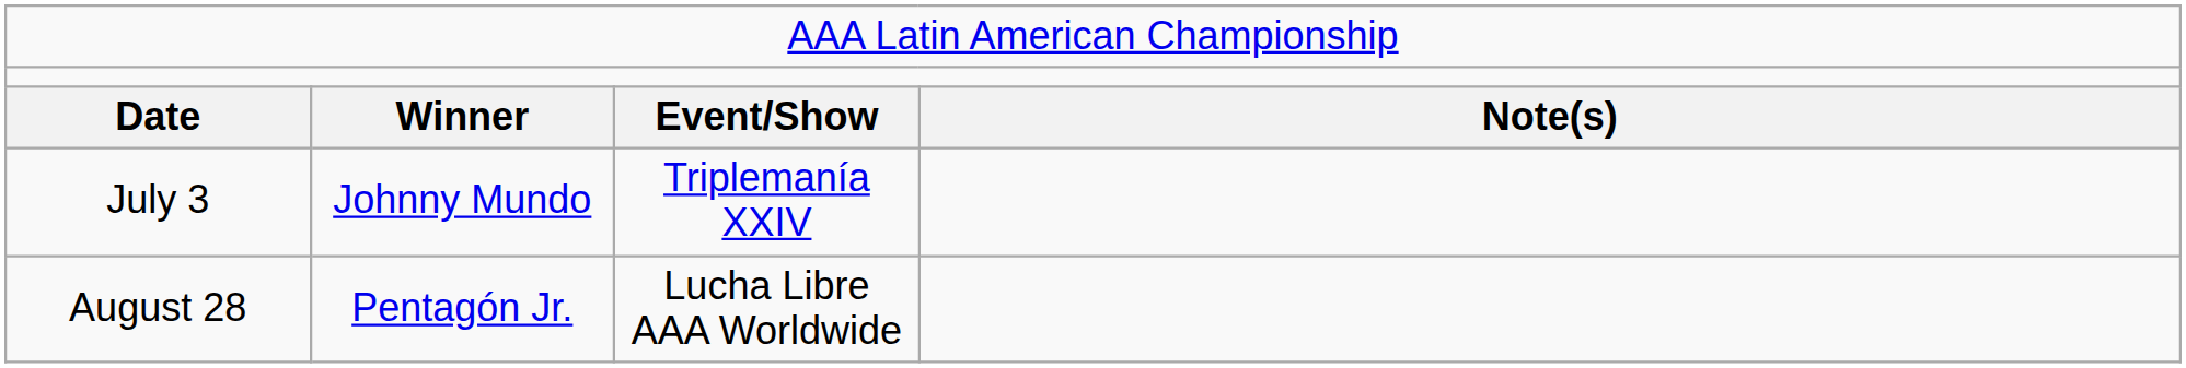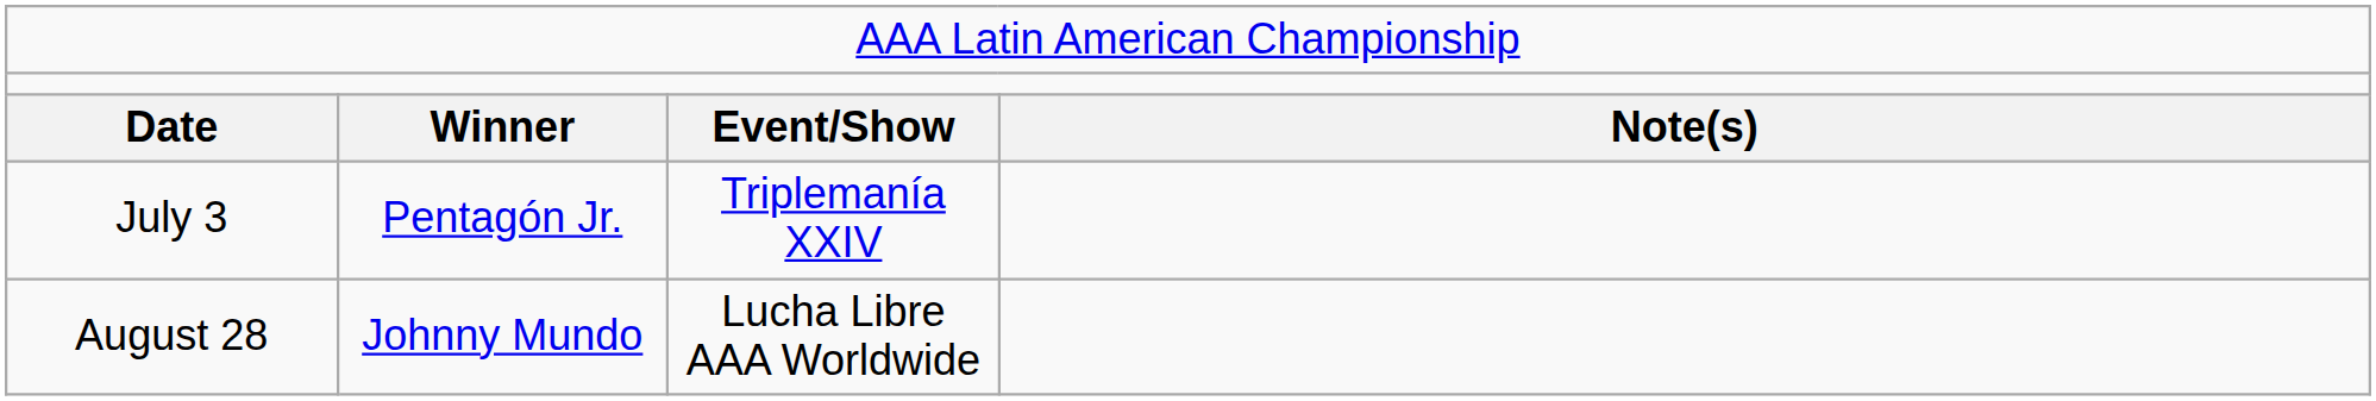July 3 | column 2: Johnny Mundo -> Pentagón Jr.
August 28 | column 2: Pentagón Jr. -> Johnny Mundo
